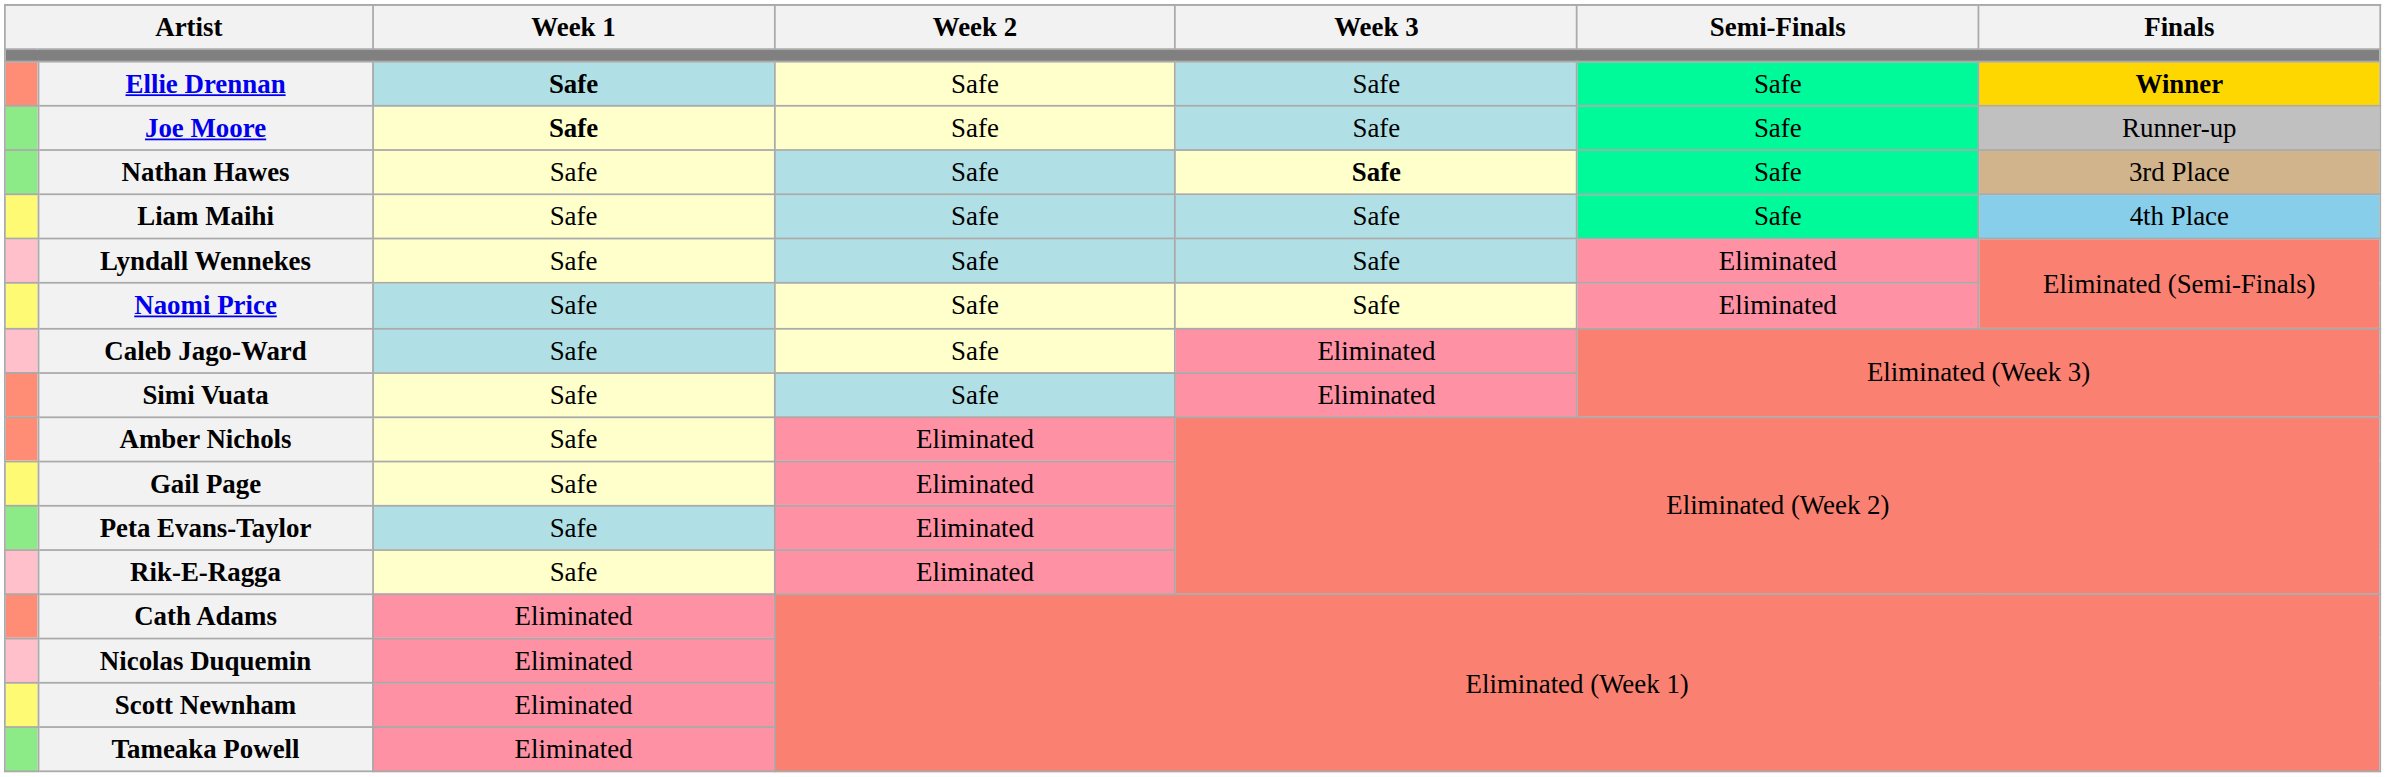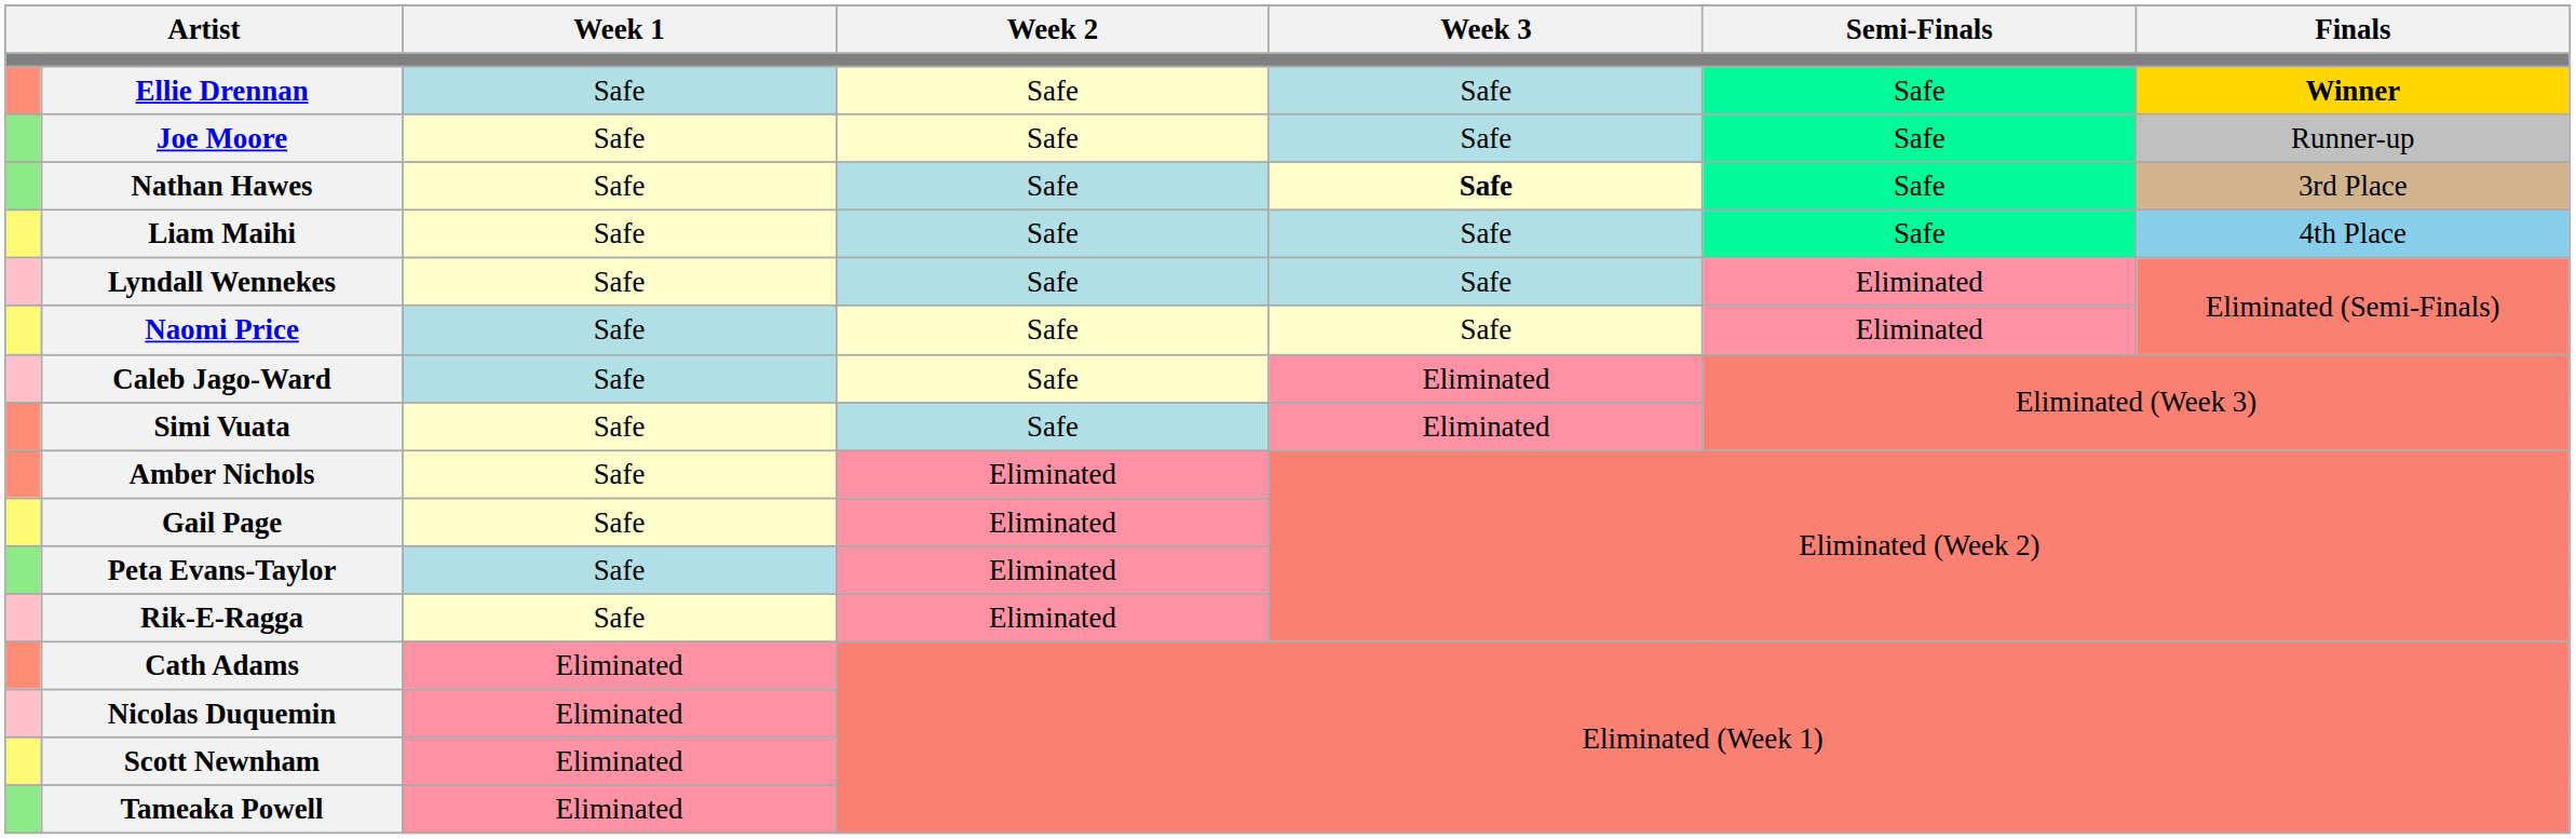Ellie Drennan | Week 1: bold -> normal
Joe Moore | Week 1: bold -> normal
